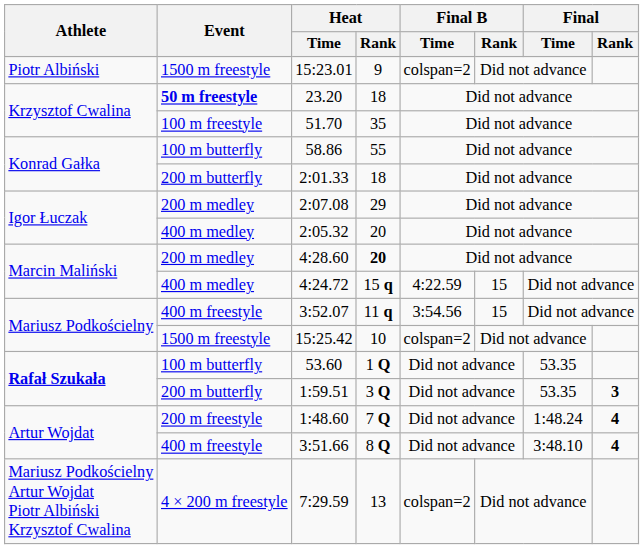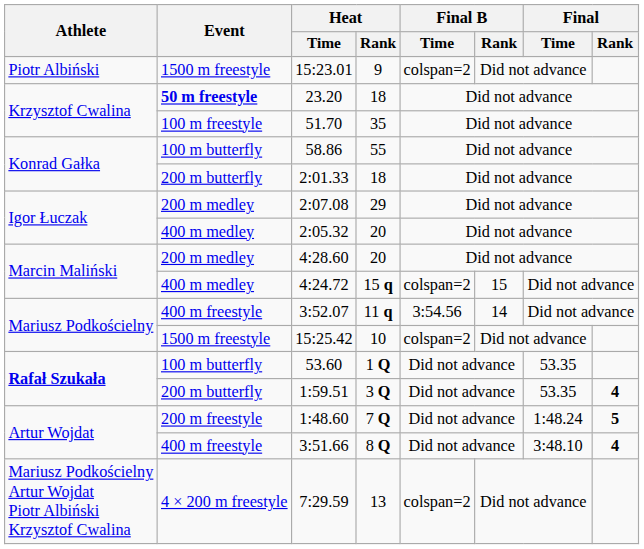4:28.60 | Heat / Rank: bold -> normal
4:24.72 | Final B / Time: 4:22.59 -> colspan=2
3:52.07 | Final B / Rank: 15 -> 14
1:59.51 | Final / Rank: 3 -> 4
1:48.60 | Final / Rank: 4 -> 5
